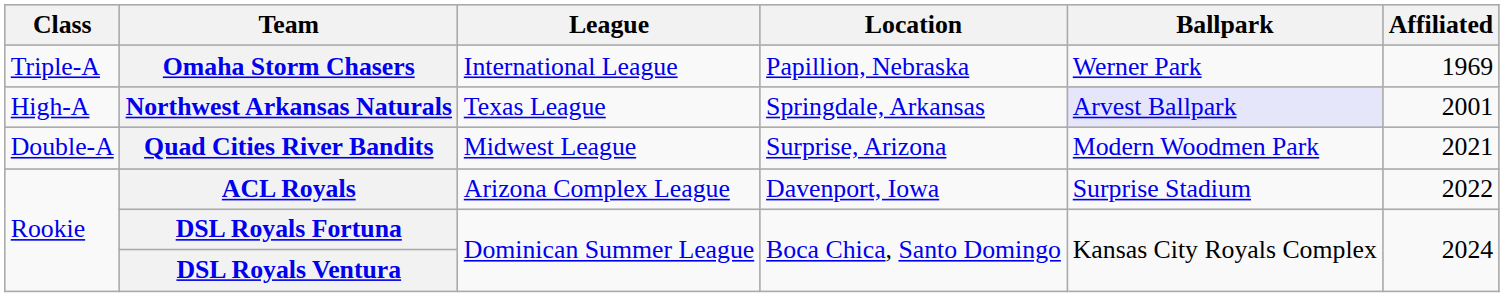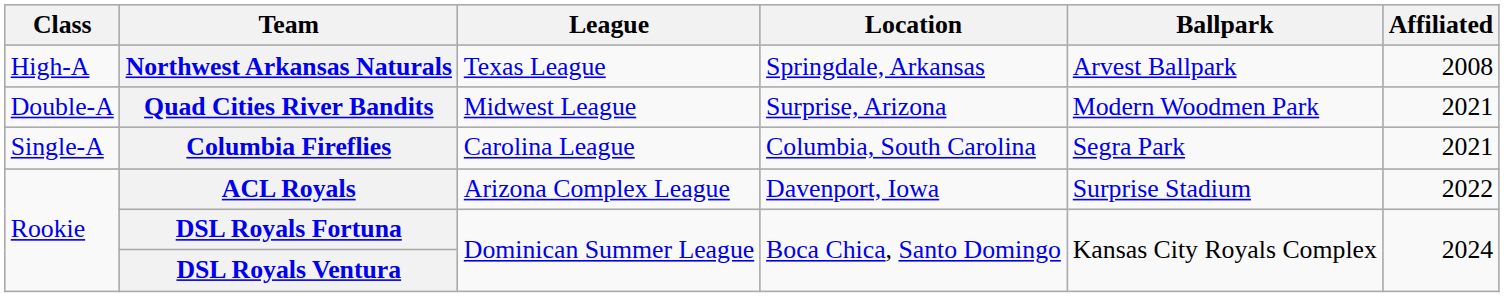- row: Triple-A | Omaha Storm Chasers | International League | Papillion, Nebraska | Werner Park | 1969
Northwest Arkansas Naturals | Ballpark: lavender background -> no background
Northwest Arkansas Naturals | Affiliated: 2001 -> 2008
+ row: Single-A | Columbia Fireflies | Carolina League | Columbia, South Carolina | Segra Park | 2021
